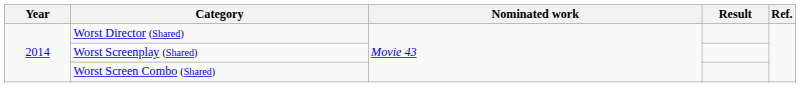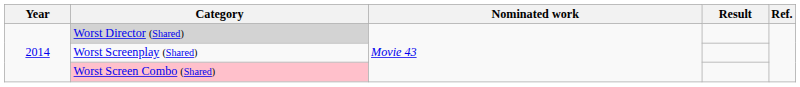Worst Director (Shared) | Category: no background -> lightgrey background
Worst Screen Combo (Shared) | Category: no background -> pink background
